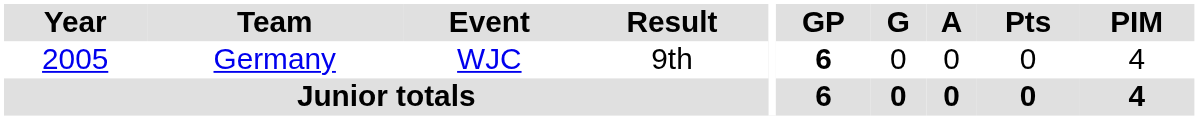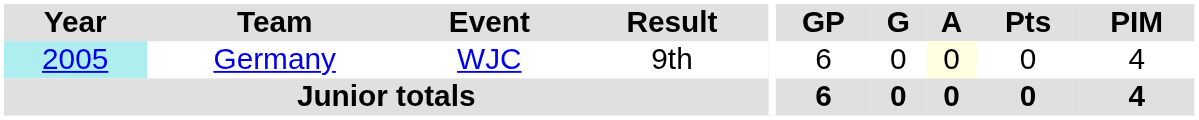Germany | Year: no background -> paleturquoise background
Germany | GP: bold -> normal
Germany | A: no background -> lightyellow background
